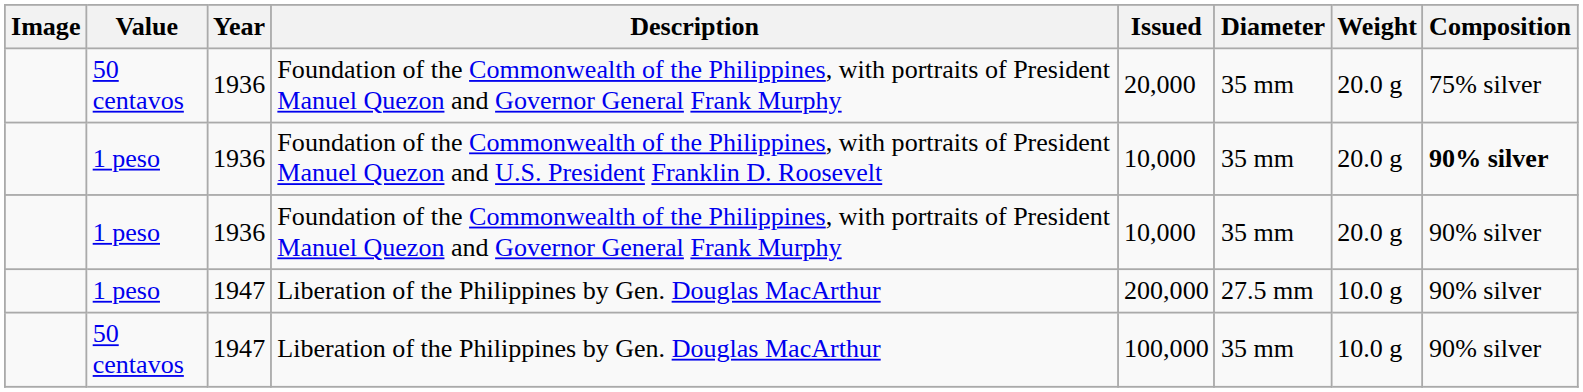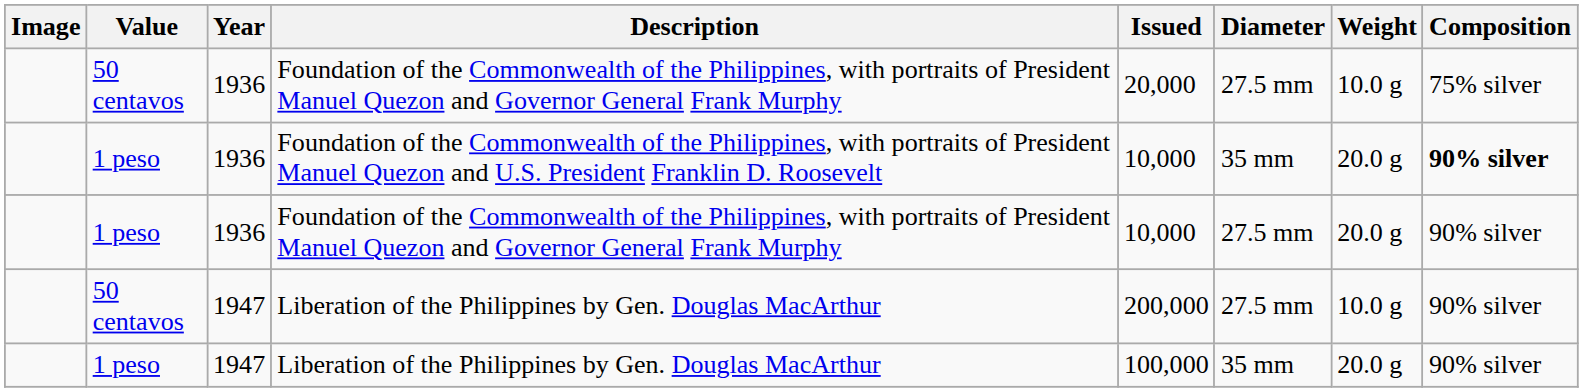row 2 | Diameter: 35 mm -> 27.5 mm
row 2 | Weight: 20.0 g -> 10.0 g
row 4 | Diameter: 35 mm -> 27.5 mm
row 5 | Value: 1 peso -> 50 centavos
row 6 | Value: 50 centavos -> 1 peso
row 6 | Weight: 10.0 g -> 20.0 g
